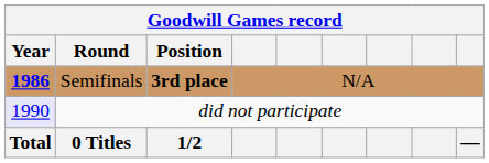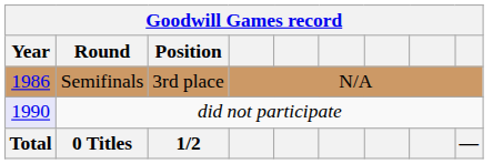Semifinals | Year: bold -> normal
Semifinals | Position: bold -> normal
